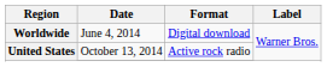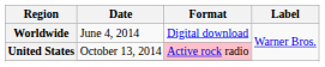United States / October 13, 2014 | Format: no background -> pink background
